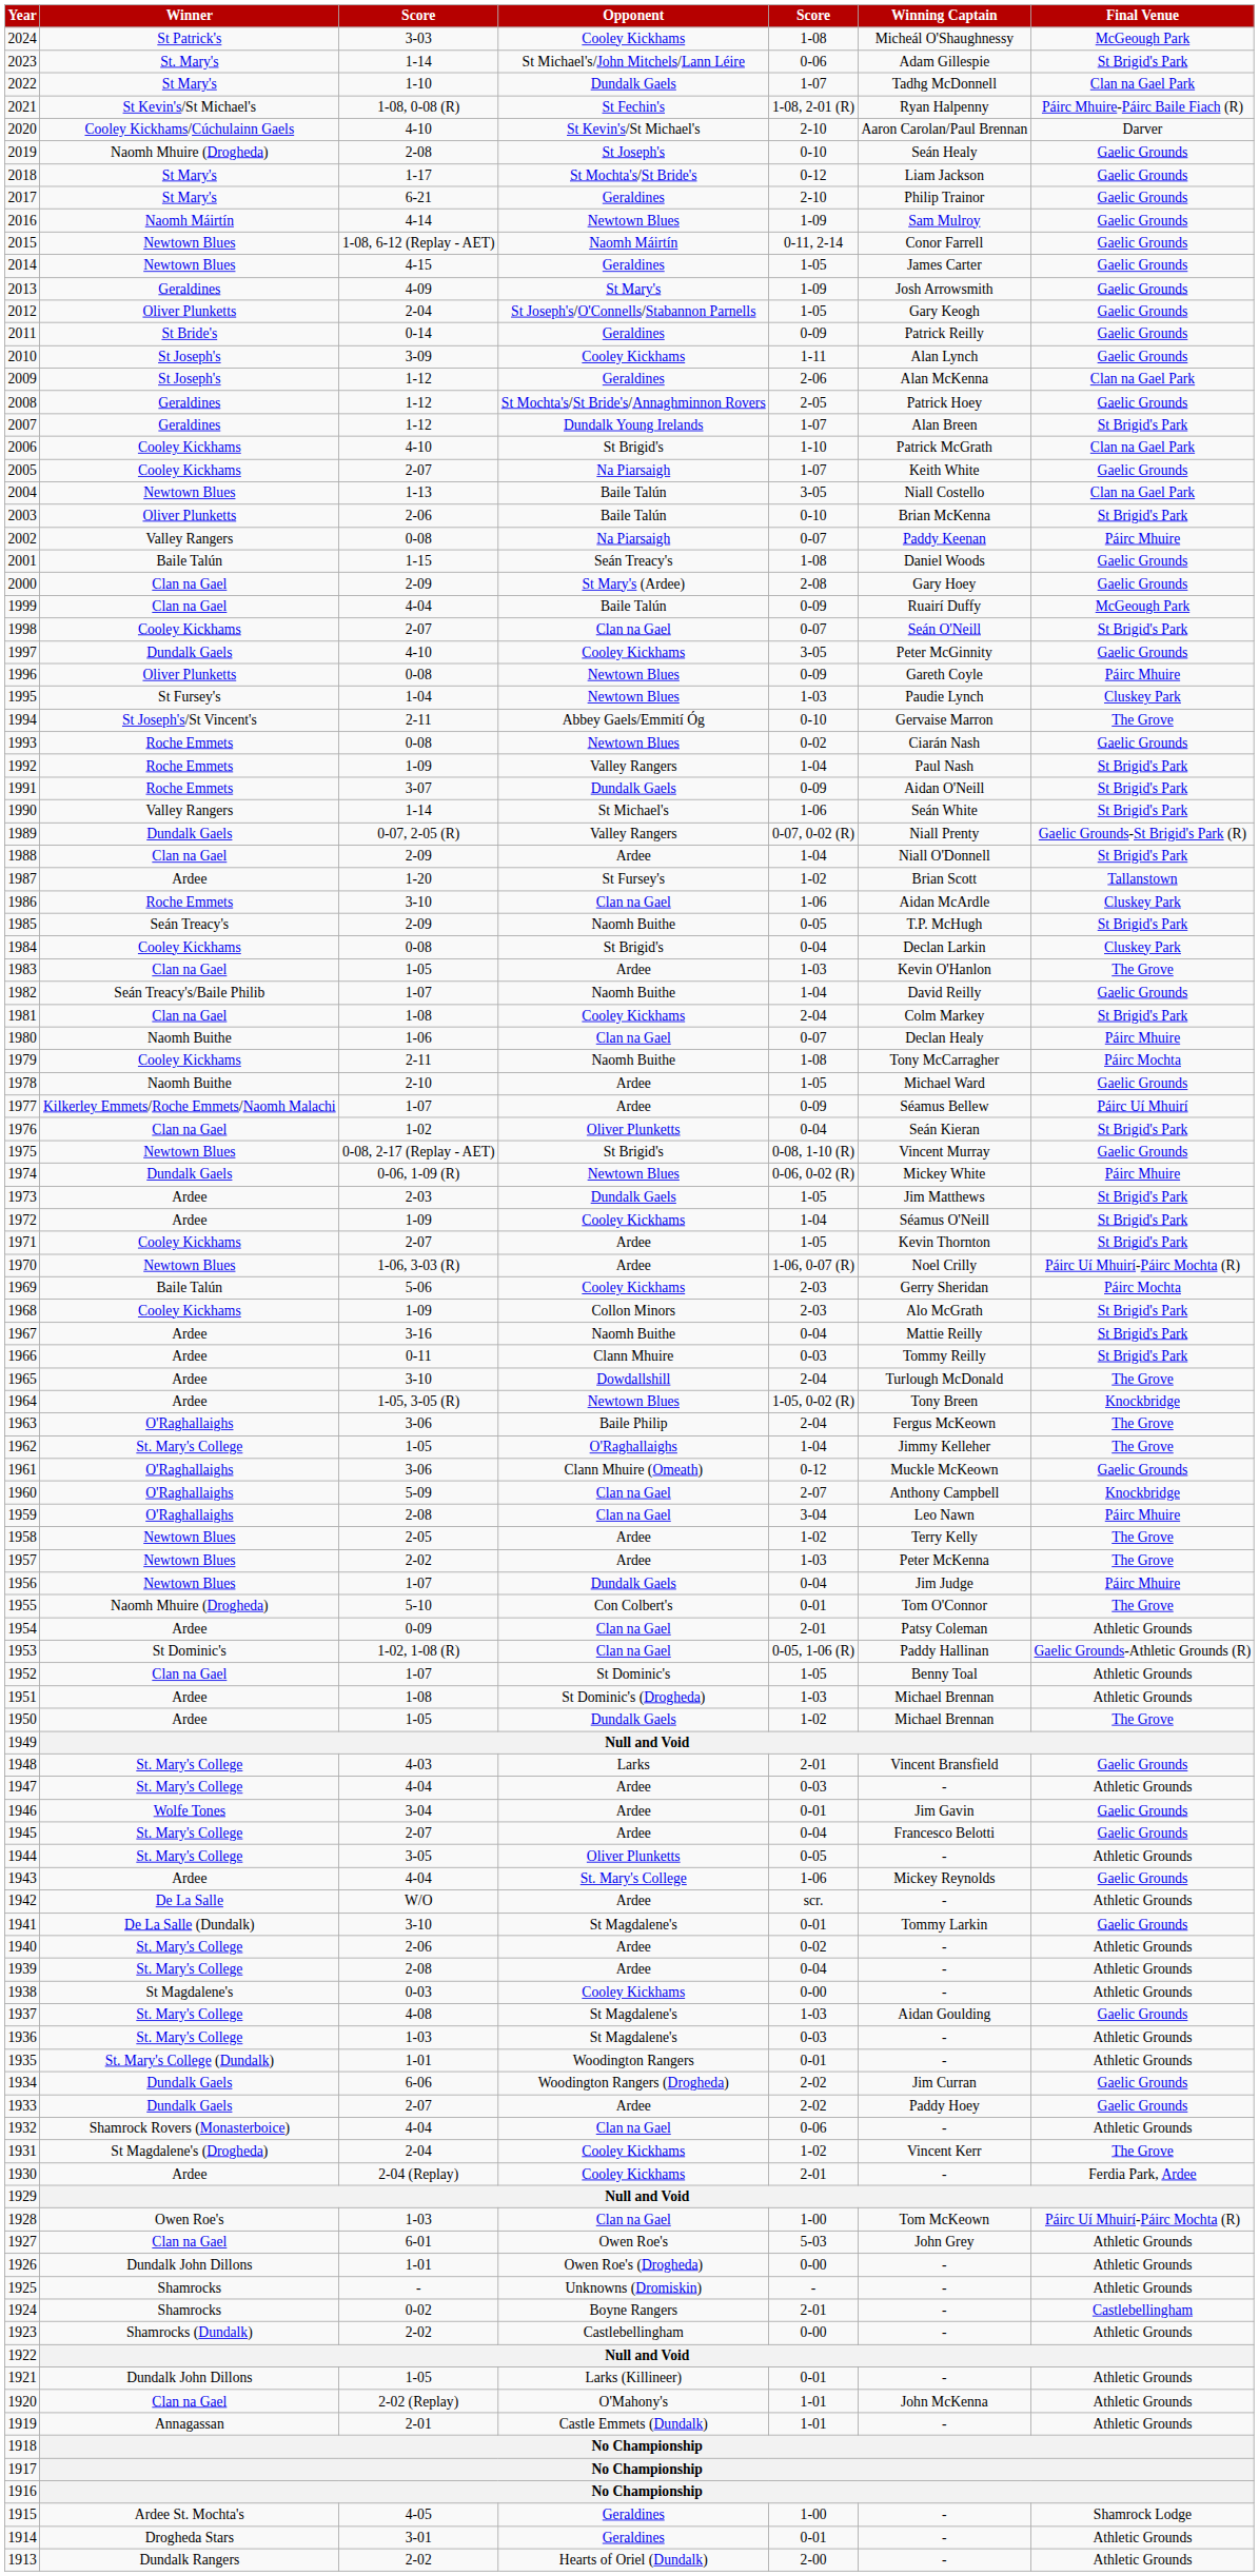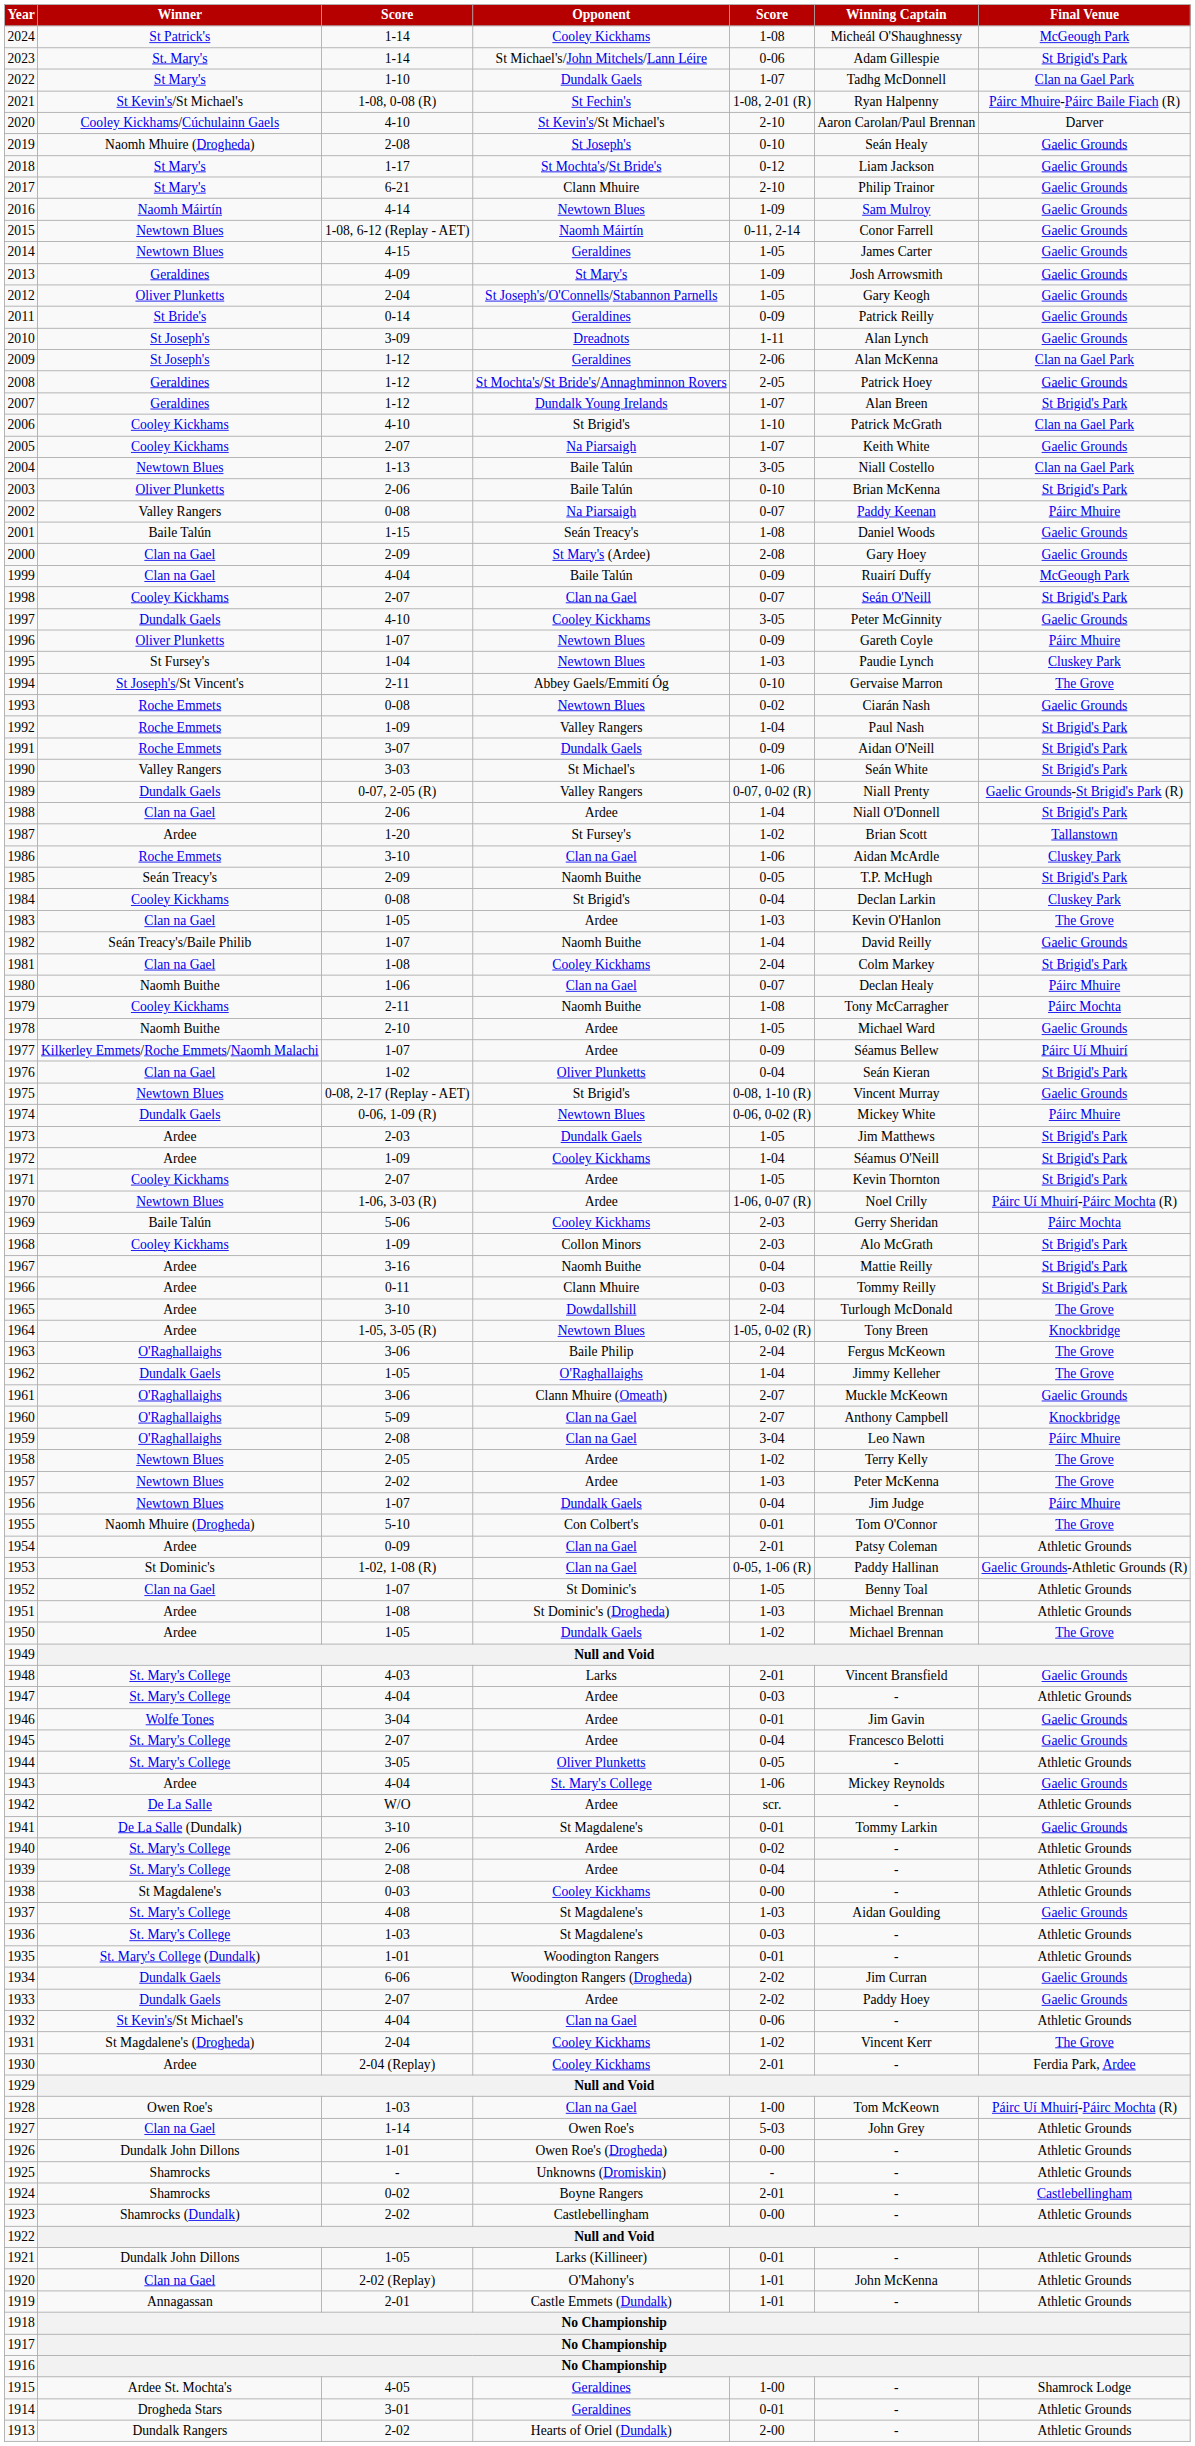2024 | column 3: 3-03 -> 1-14
2017 | Opponent: Geraldines -> Clann Mhuire
2010 | Opponent: Cooley Kickhams -> Dreadnots
1996 | column 3: 0-08 -> 1-07
1990 | column 3: 1-14 -> 3-03
1988 | column 3: 2-09 -> 2-06
1962 | Winner: St. Mary's College -> Dundalk Gaels
1961 | column 5: 0-12 -> 2-07
1932 | Winner: Shamrock Rovers (Monasterboice) -> St Kevin's/St Michael's
1927 | column 3: 6-01 -> 1-14
